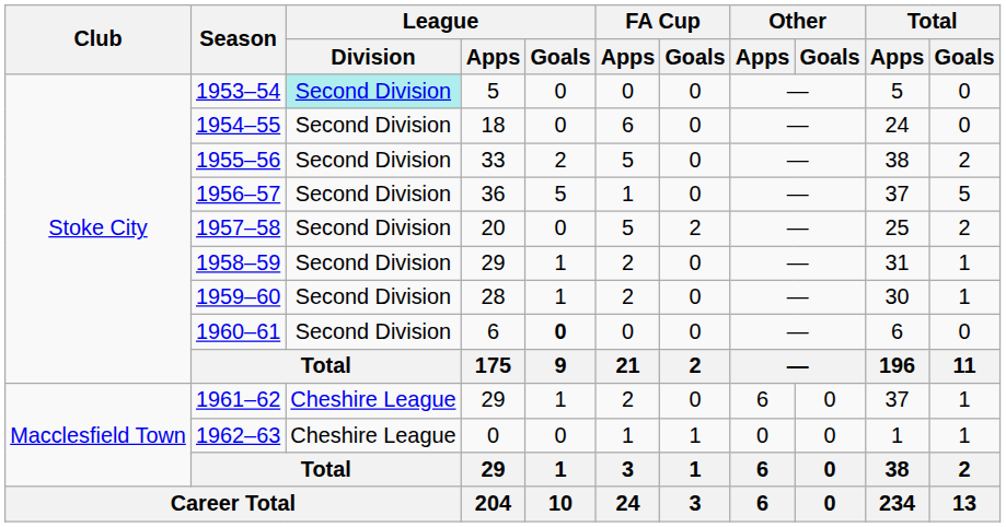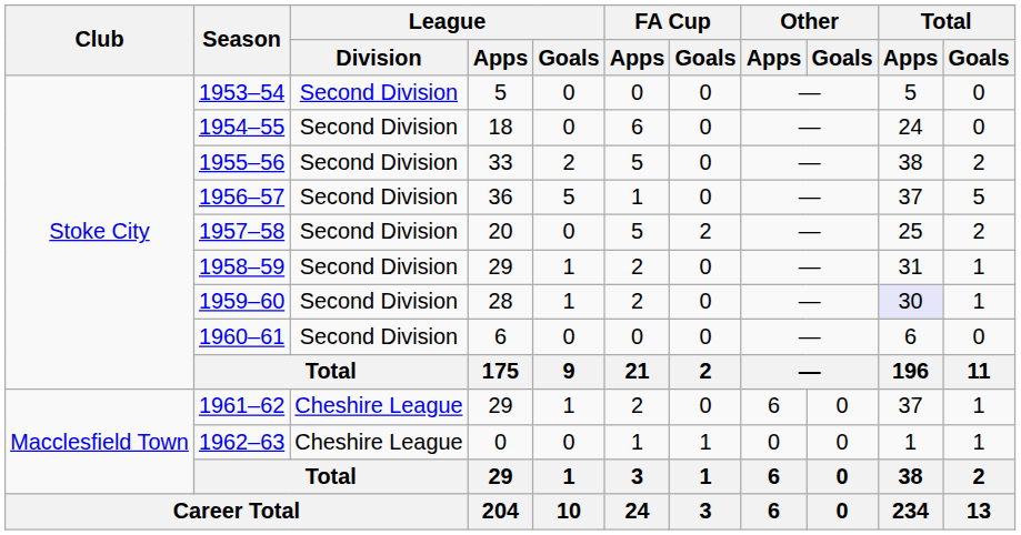1953–54 | League / Division: paleturquoise background -> no background
1959–60 | Total / Apps: no background -> lavender background
1960–61 | League / Goals: bold -> normal
